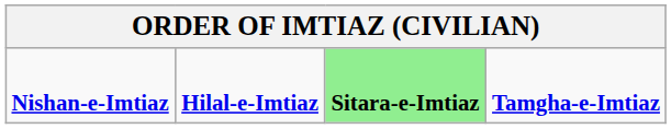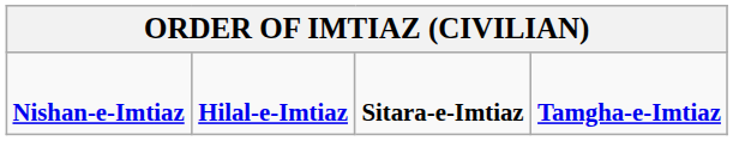Nishan-e-Imtiaz | column 3: lightgreen background -> no background
